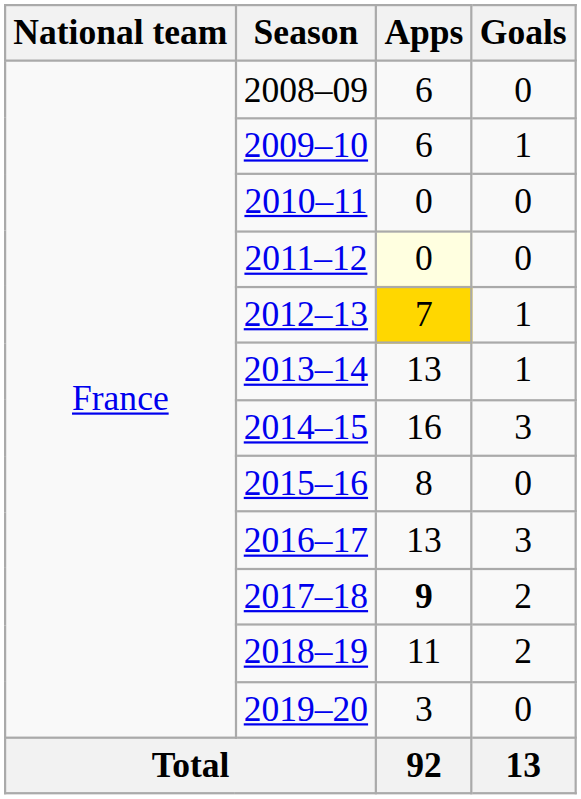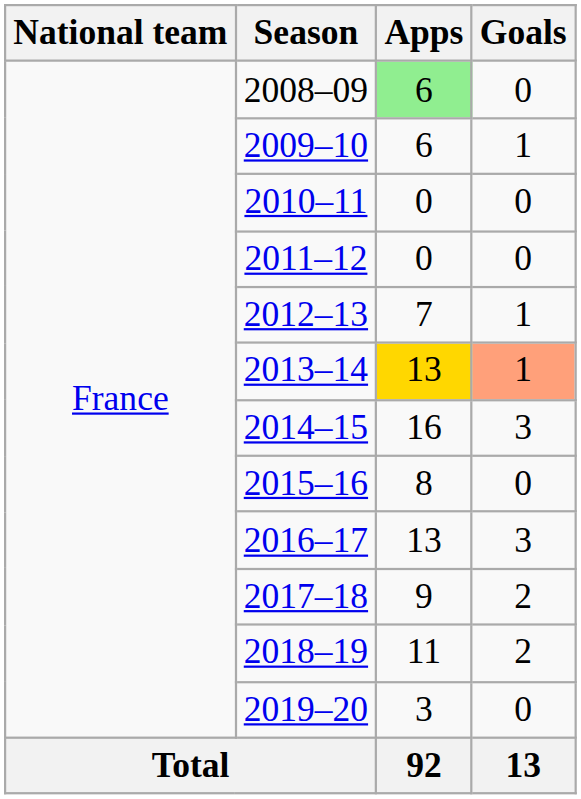2008–09 | Apps: no background -> lightgreen background
2011–12 | Apps: lightyellow background -> no background
2012–13 | Apps: gold background -> no background
2013–14 | Apps: no background -> gold background
2013–14 | Goals: no background -> lightsalmon background
2017–18 | Apps: bold -> normal
